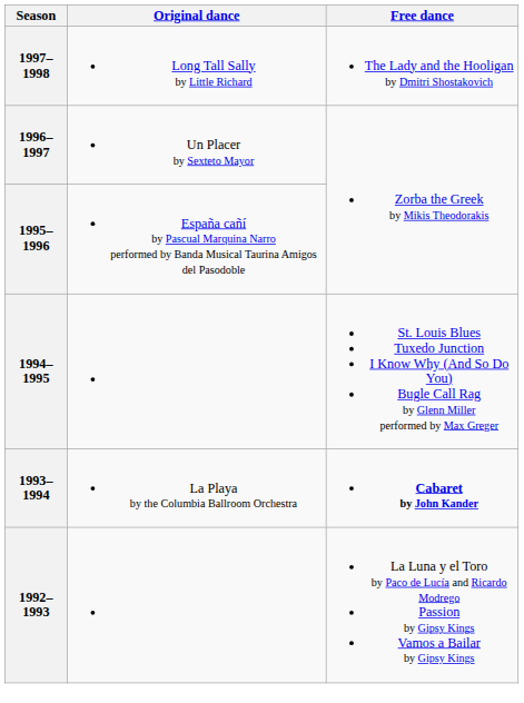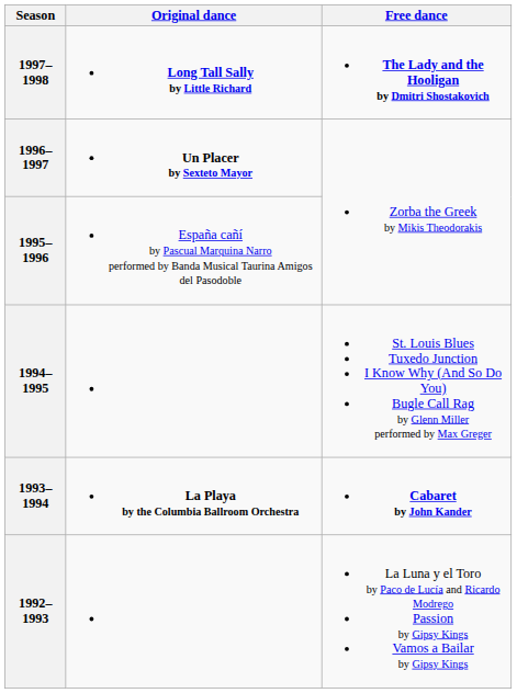1997–1998 | Original dance: normal -> bold
1997–1998 | Free dance: normal -> bold
1996–1997 | Original dance: normal -> bold
1993–1994 | Original dance: normal -> bold
